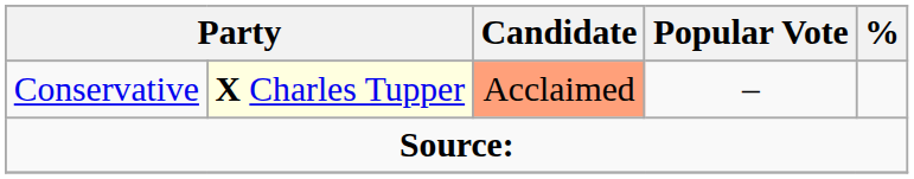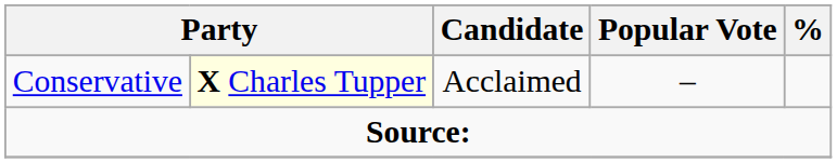Conservative | Candidate: lightsalmon background -> no background
